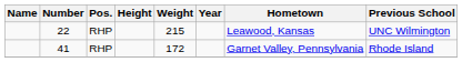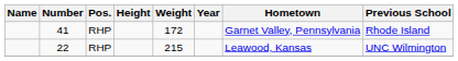rows swapped: 22 <-> 41
